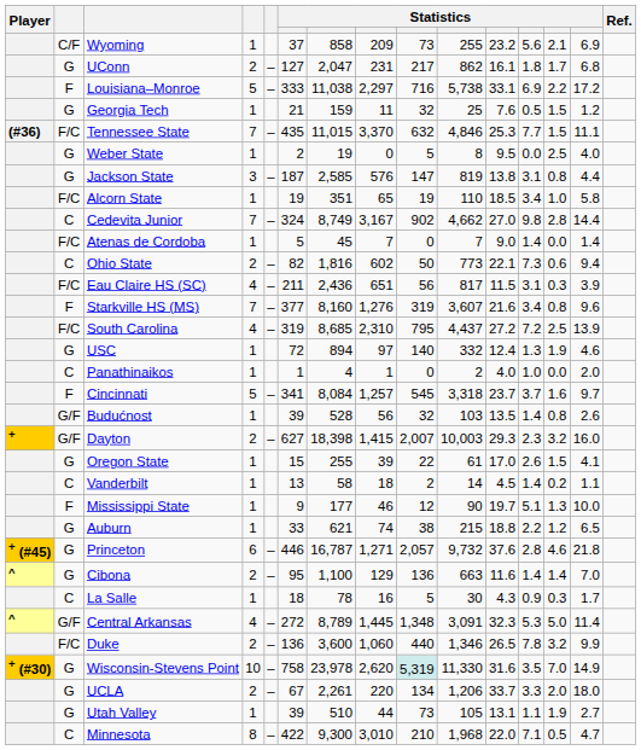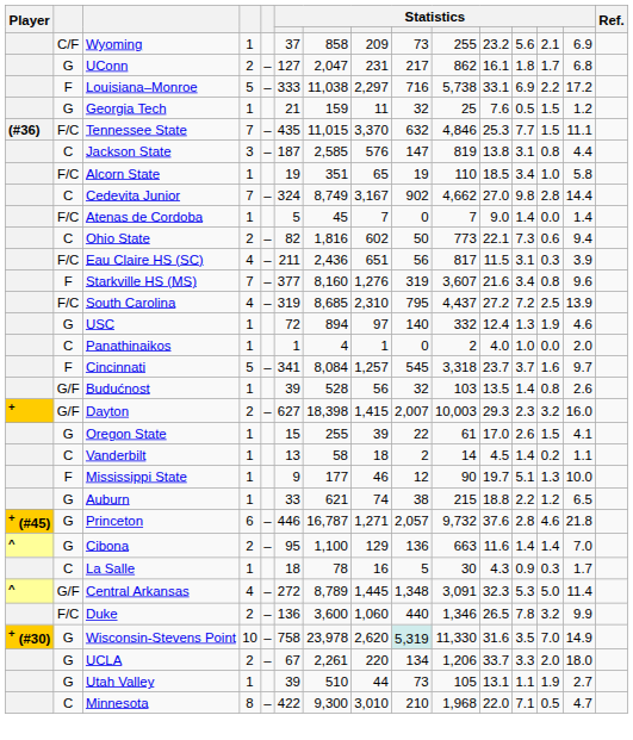- row: G | Weber State | 1 | 2 | 19 | 0 | 5 | 8 | 9.5 | 0.0 | 2.5 | 4.0
Jackson State | column 2: G -> C
